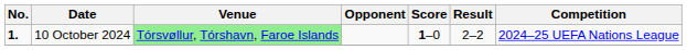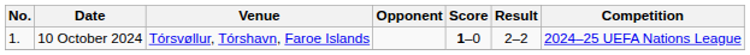10 October 2024 | No.: bold -> normal
10 October 2024 | Venue: lightgreen background -> no background
